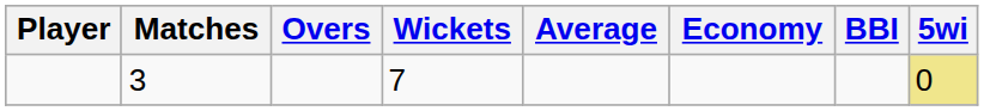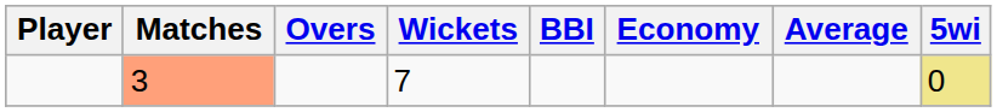columns swapped: Average <-> BBI
row 2 | Matches: no background -> lightsalmon background
